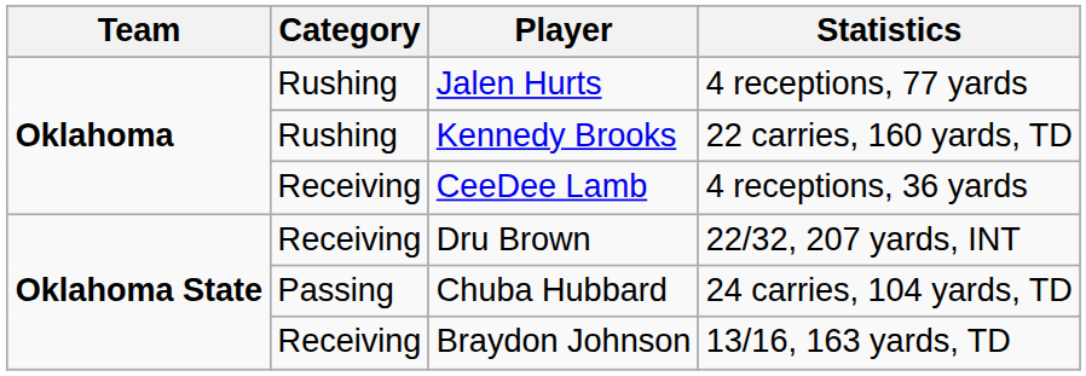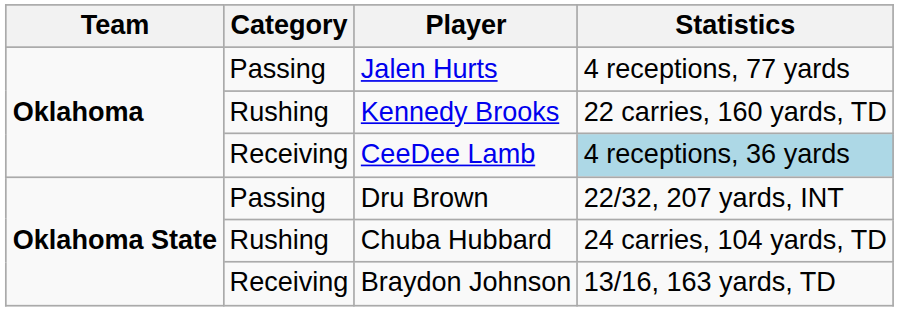Jalen Hurts | Category: Rushing -> Passing
CeeDee Lamb | Statistics: no background -> lightblue background
Dru Brown | Category: Receiving -> Passing
Chuba Hubbard | Category: Passing -> Rushing
